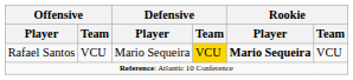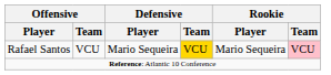Rafael Santos | Rookie / Player: bold -> normal
Rafael Santos | Rookie / Team: no background -> pink background
